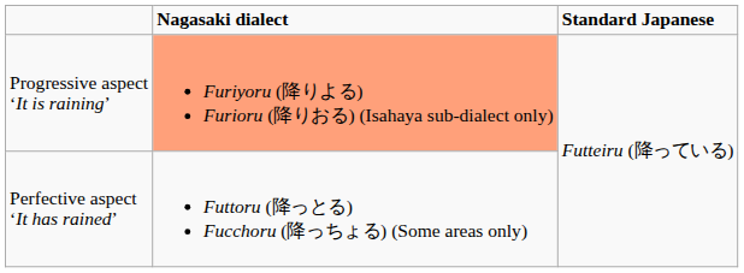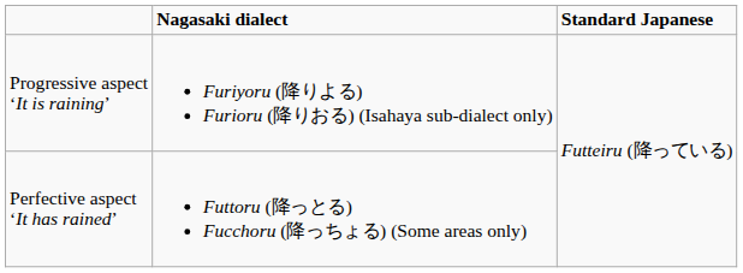Progressive aspect ‘It is raining’ | Nagasaki dialect: lightsalmon background -> no background
